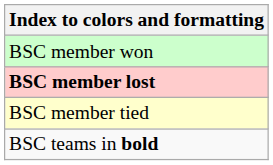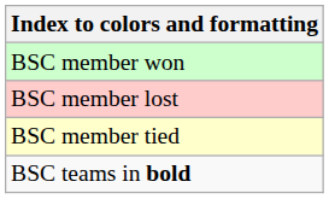row 3 | column 1: bold -> normal
